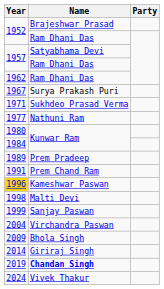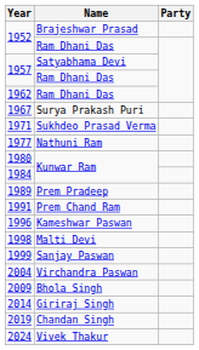1996 | Year: gold background -> no background
2019 | Name: bold -> normal
